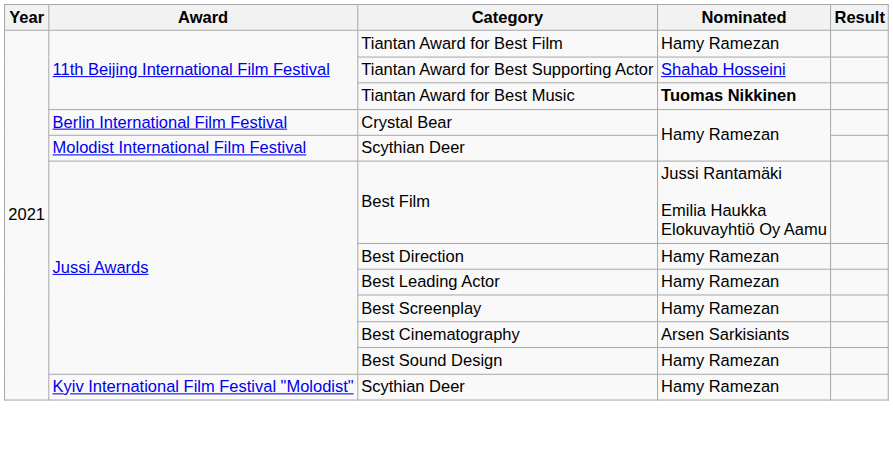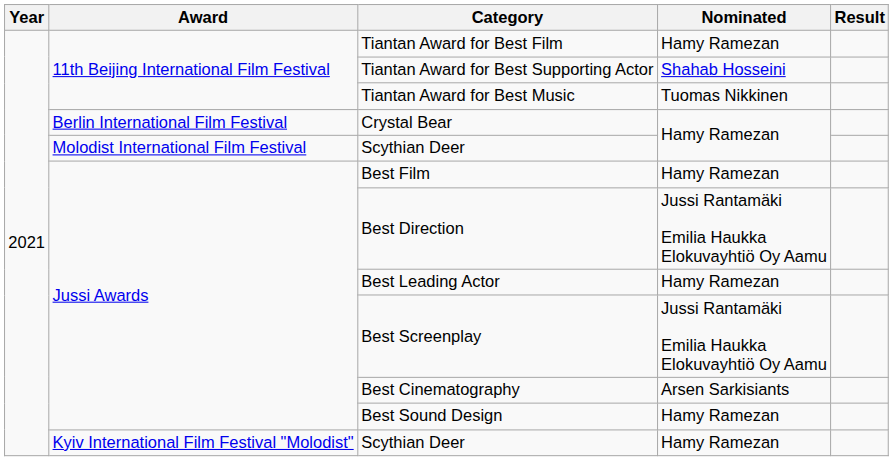Tiantan Award for Best Music | Nominated: bold -> normal
Best Film | Nominated: Jussi Rantamäki Emilia Haukka Elokuvayhtiö Oy Aamu -> Hamy Ramezan
Best Direction | Nominated: Hamy Ramezan -> Jussi Rantamäki Emilia Haukka Elokuvayhtiö Oy Aamu
Best Screenplay | Nominated: Hamy Ramezan -> Jussi Rantamäki Emilia Haukka Elokuvayhtiö Oy Aamu
